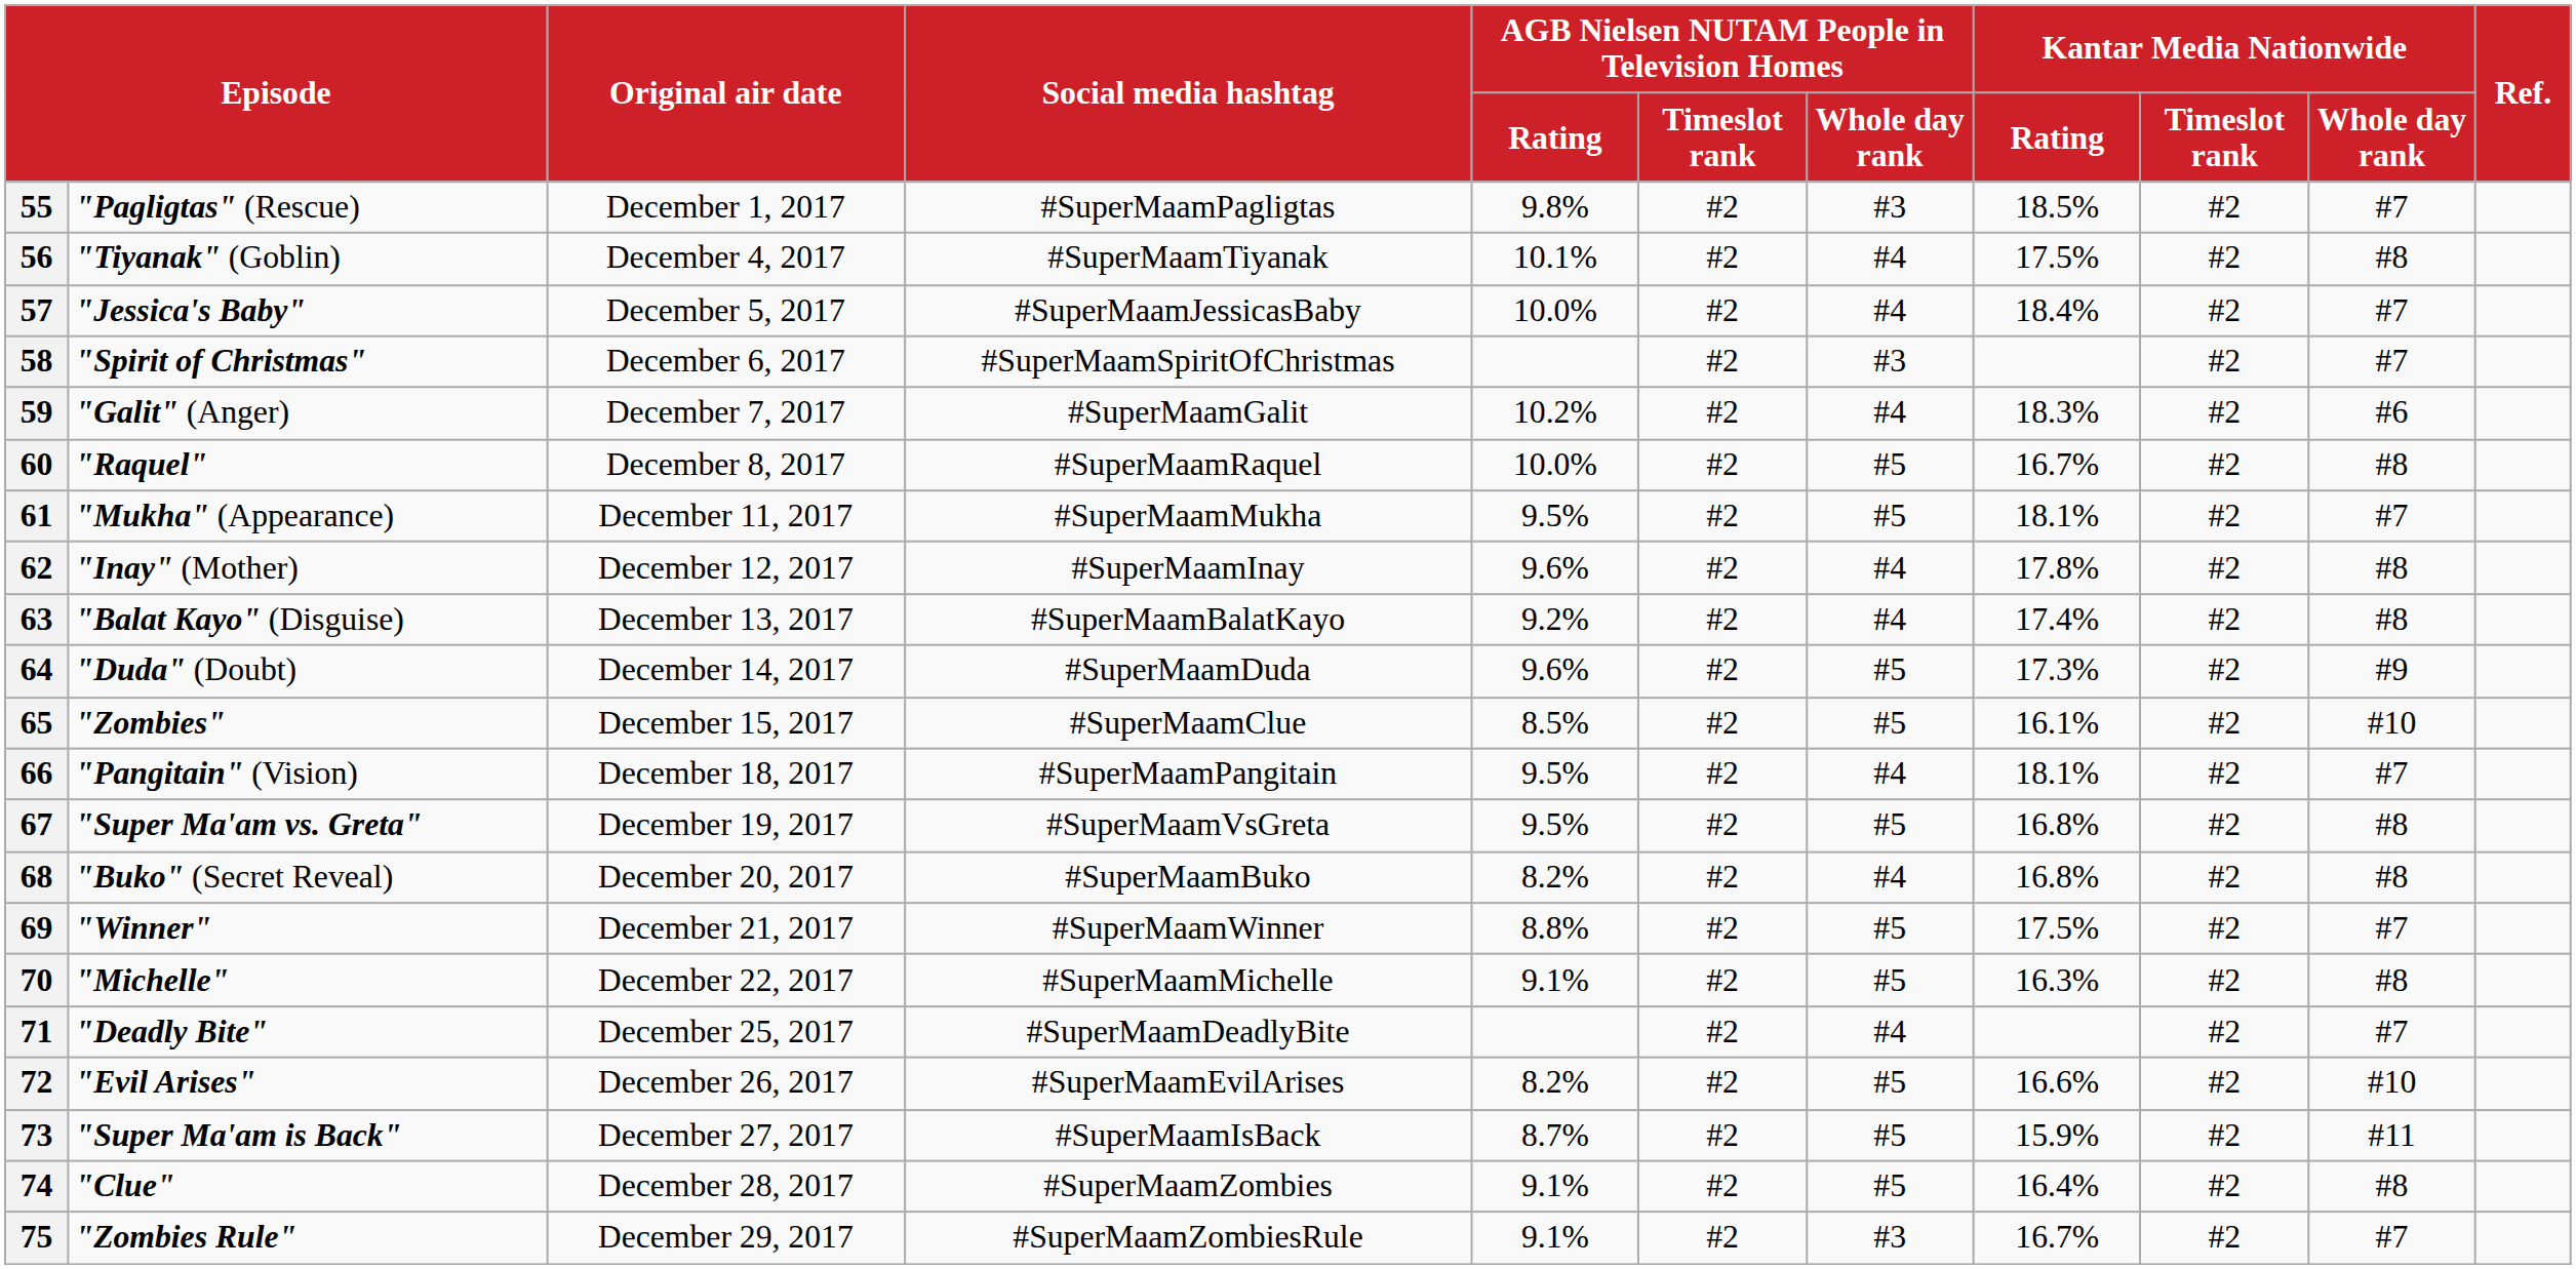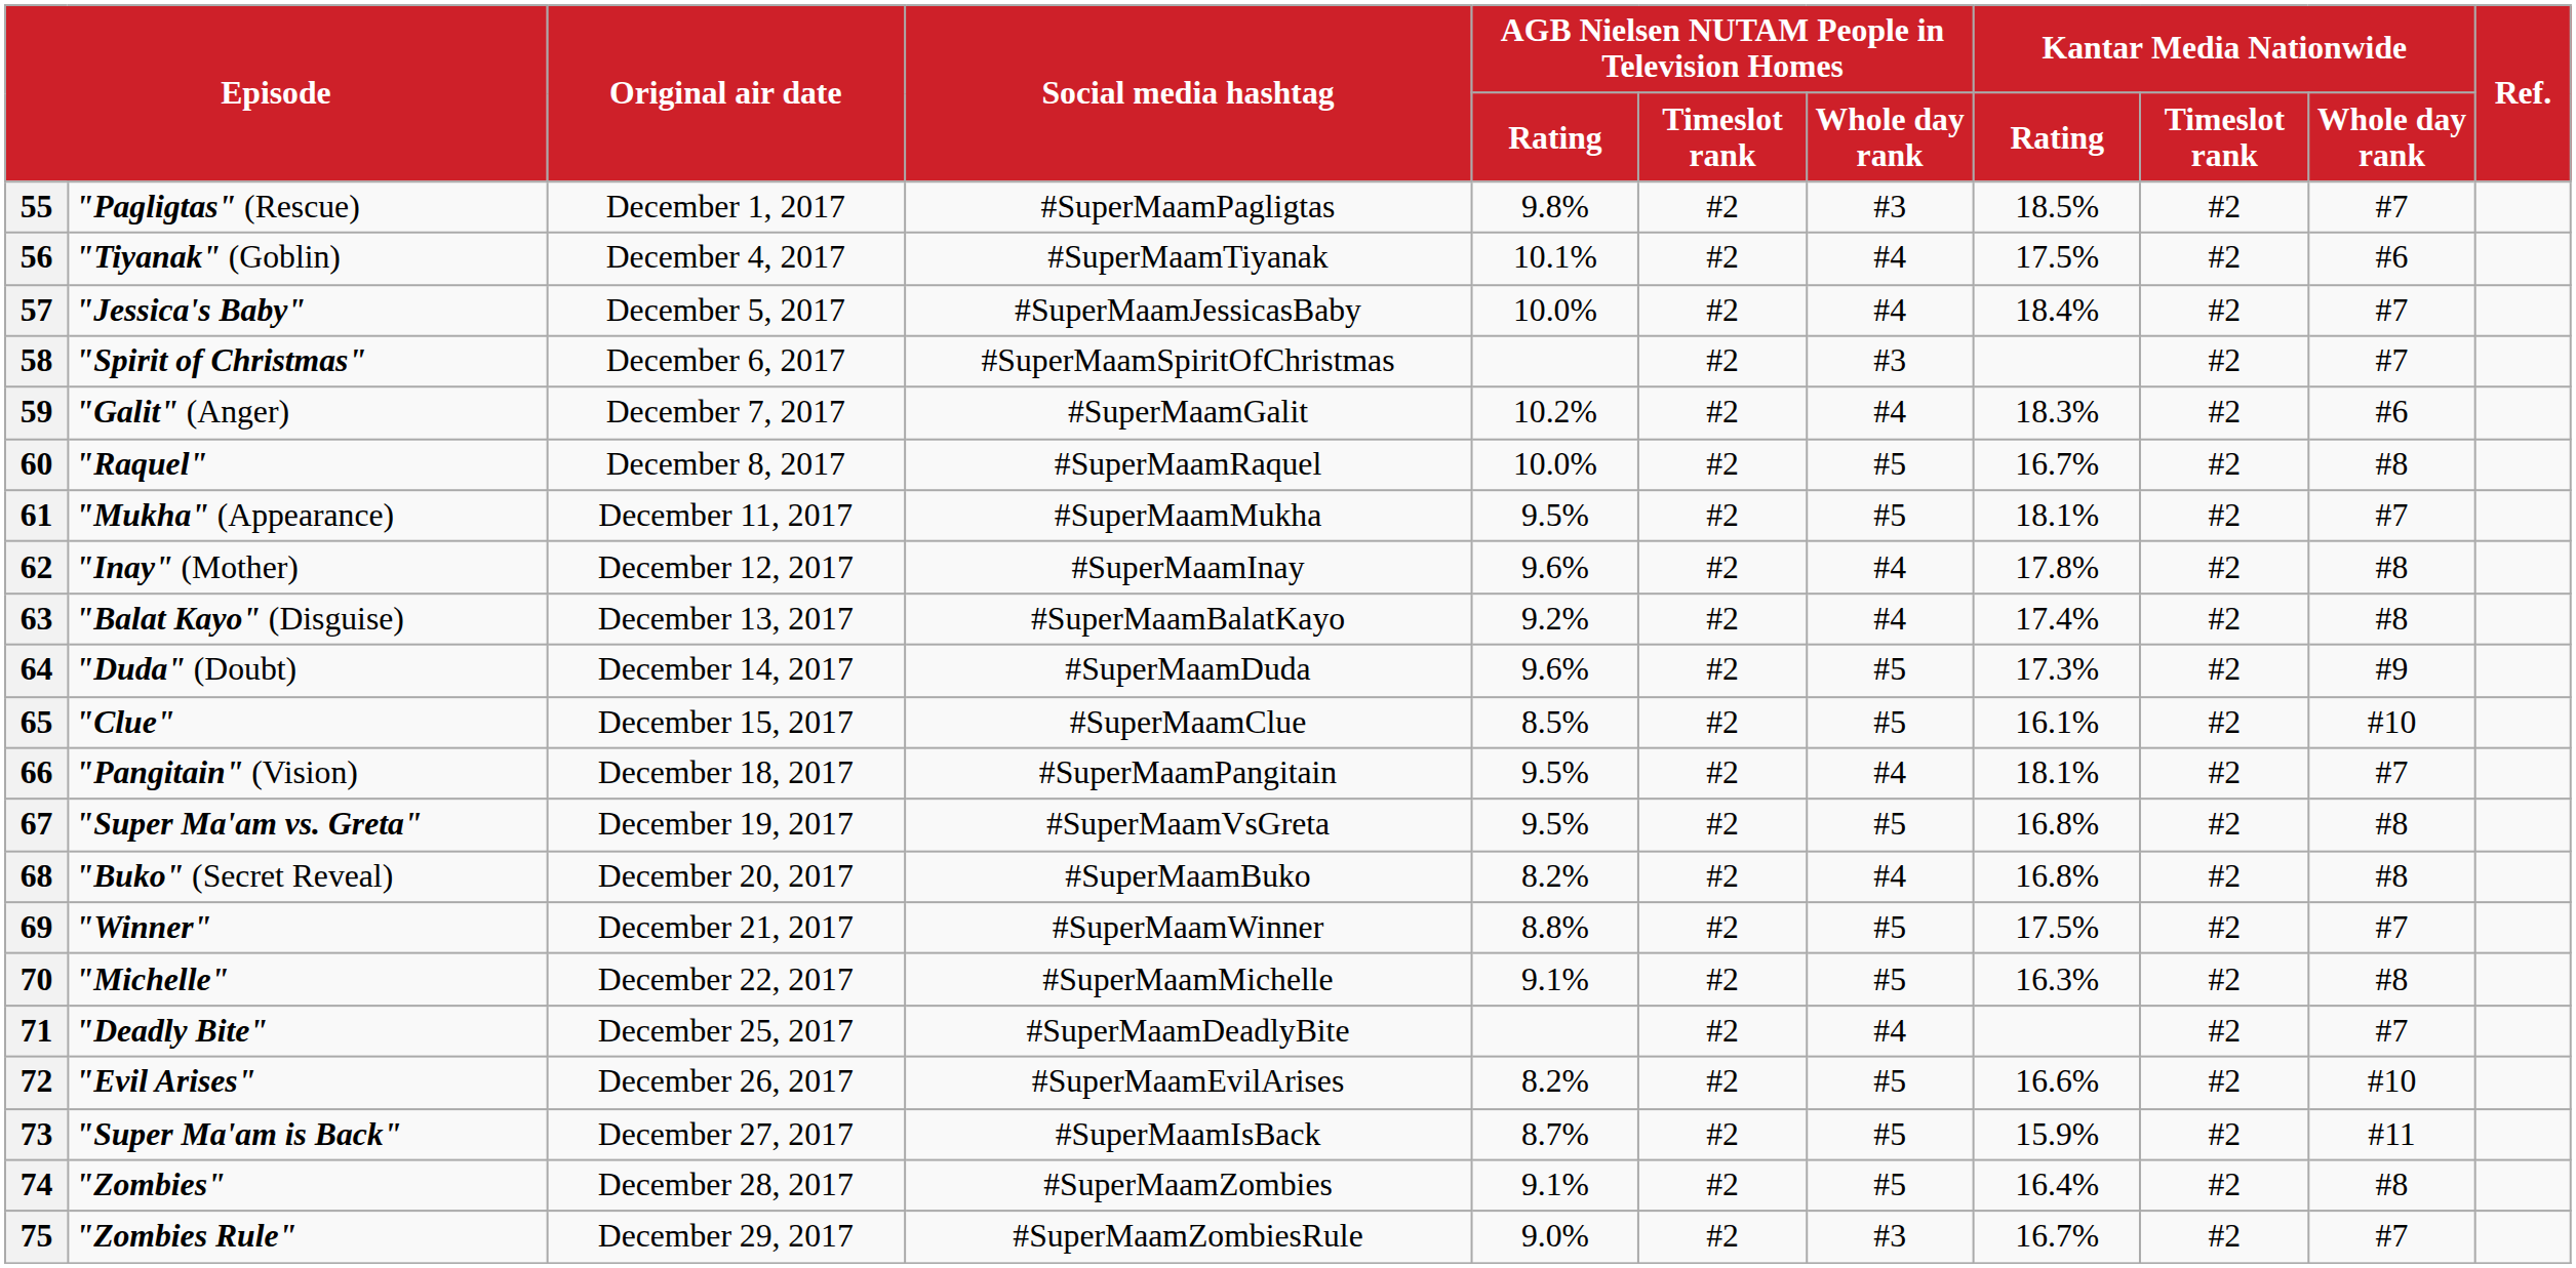56 | Kantar Media Nationwide / Whole day rank: #8 -> #6
65 | column 2: "Zombies" -> "Clue"
74 | column 2: "Clue" -> "Zombies"
75 | AGB Nielsen NUTAM People in Television Homes / Rating: 9.1% -> 9.0%
